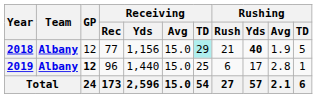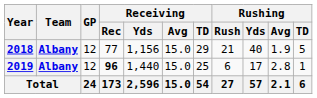2018 | Receiving / TD: paleturquoise background -> no background
2018 | Rushing / Yds: bold -> normal
2019 | GP: bold -> normal
2019 | Receiving / Rec: normal -> bold
